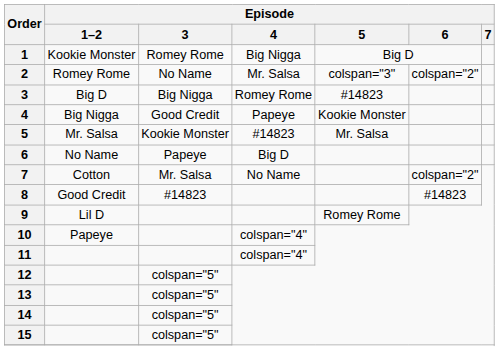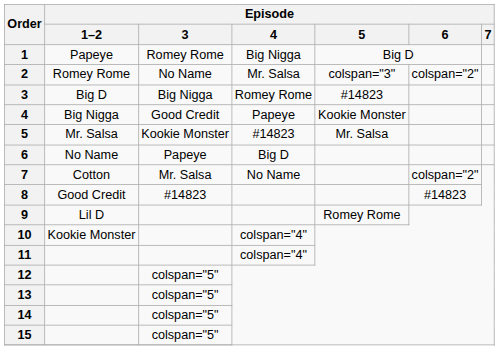1 | Episode / 1–2: Kookie Monster -> Papeye
10 | Episode / 1–2: Papeye -> Kookie Monster
